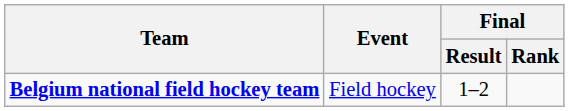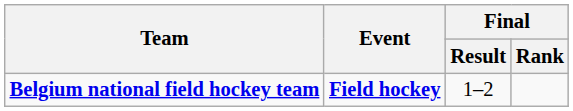Belgium national field hockey team | Event: normal -> bold
